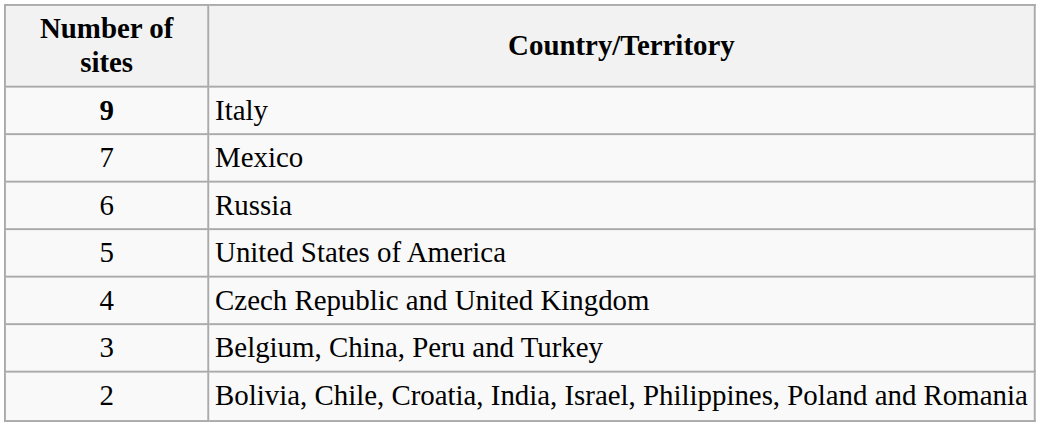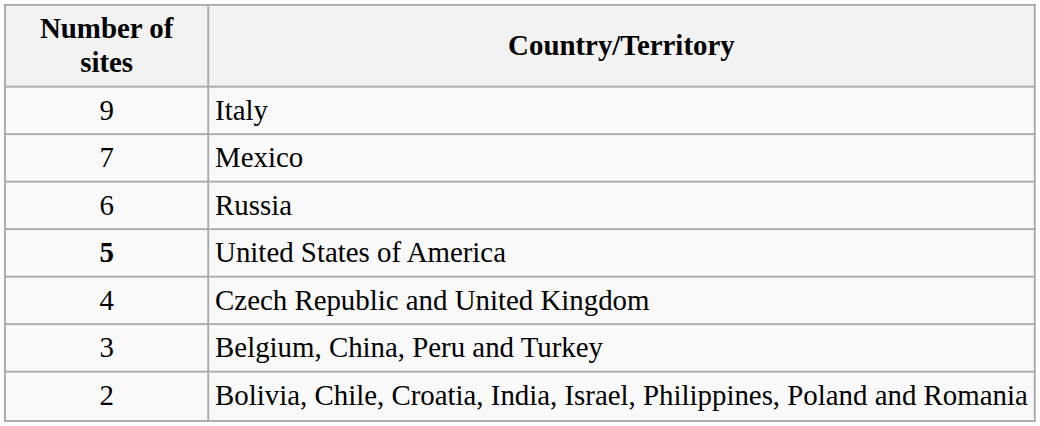Italy | Number of sites: bold -> normal
United States of America | Number of sites: normal -> bold
